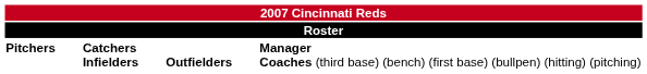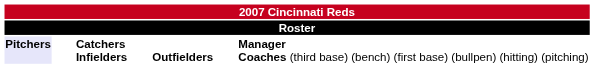Pitchers | column 1: no background -> lavender background
